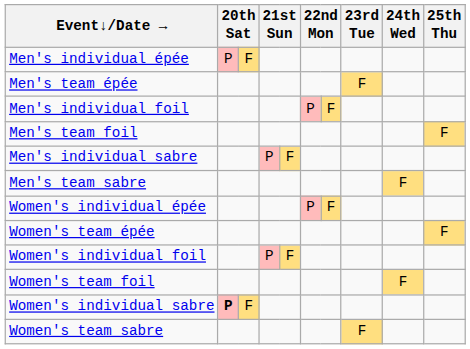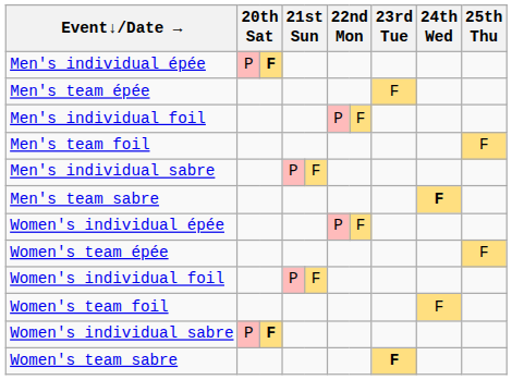Men's individual épée | column 3: normal -> bold
Men's team sabre | 24th Wed: normal -> bold
Women's individual sabre | column 2: bold -> normal
Women's individual sabre | column 3: normal -> bold
Women's team sabre | 23rd Tue: normal -> bold
